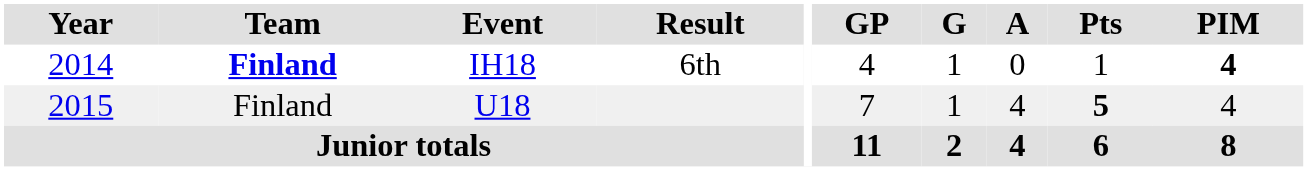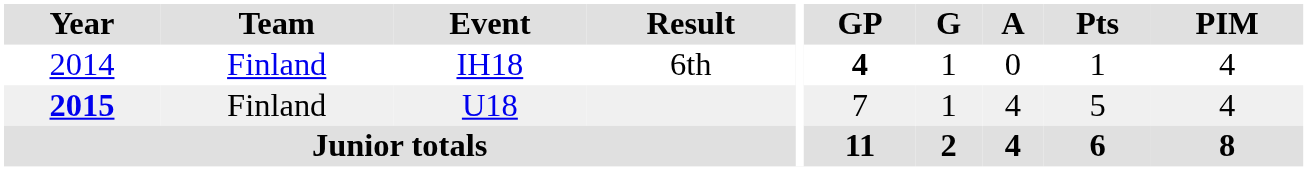IH18 | Team: bold -> normal
IH18 | GP: normal -> bold
IH18 | PIM: bold -> normal
U18 | Year: normal -> bold
U18 | Pts: bold -> normal
